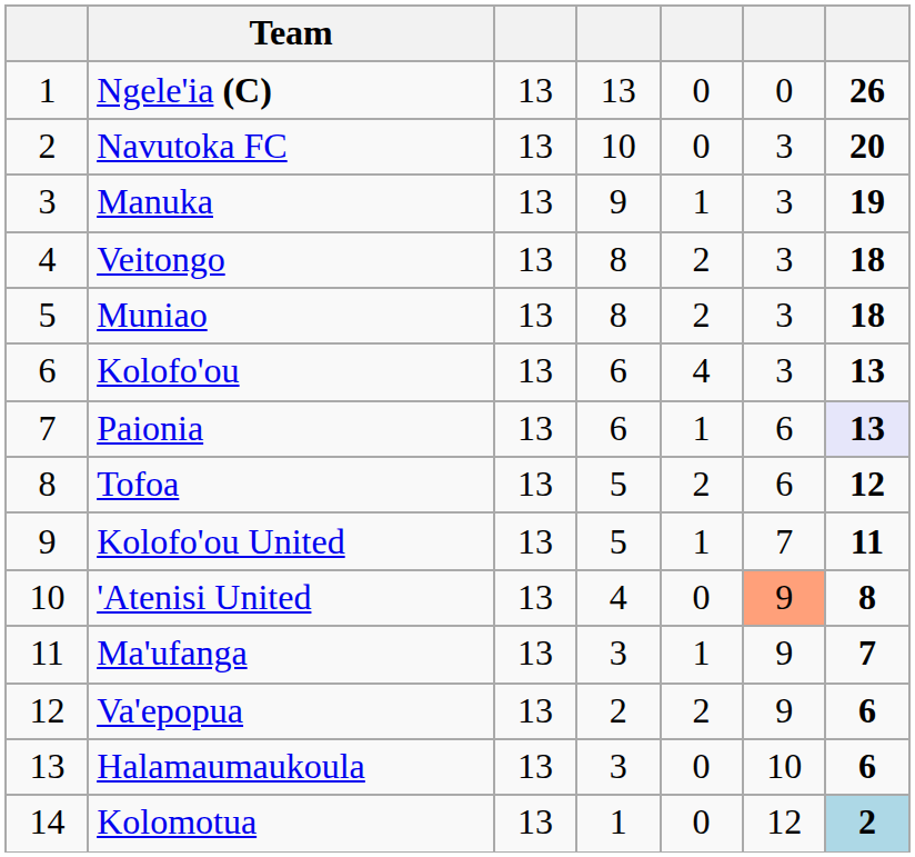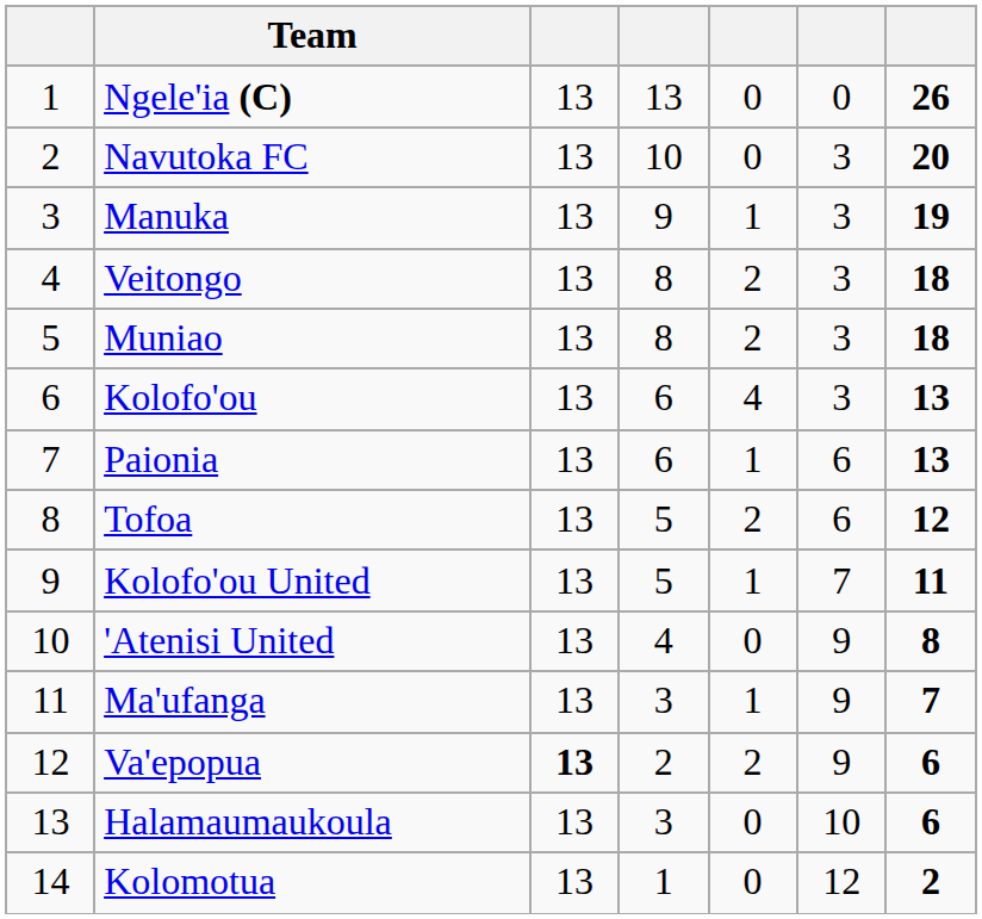Paionia | column 7: lavender background -> no background
'Atenisi United | column 6: lightsalmon background -> no background
Va'epopua | column 3: normal -> bold
Kolomotua | column 7: lightblue background -> no background
